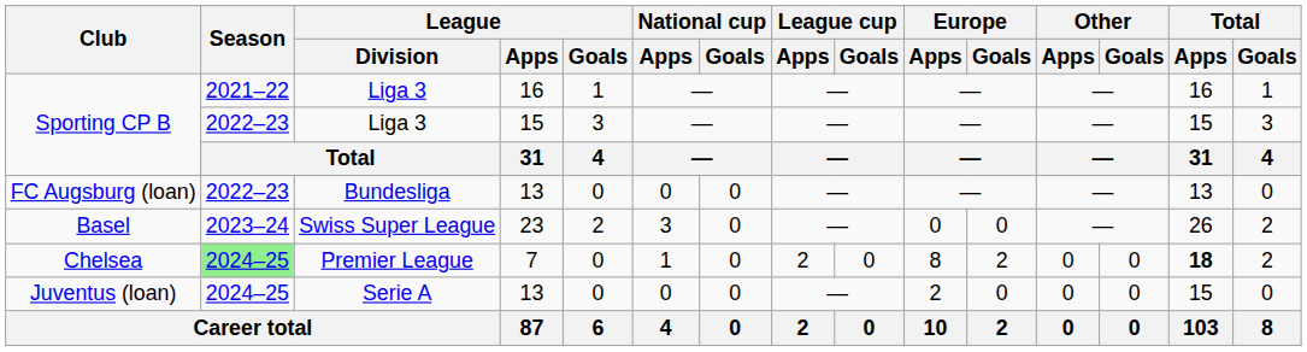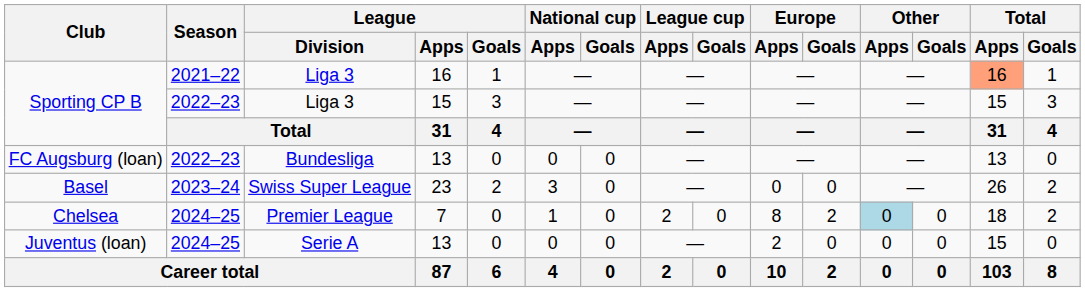Sporting CP B / 16 | Total / Apps: no background -> lightsalmon background
Chelsea | Season: lightgreen background -> no background
Chelsea | Other / Apps: no background -> lightblue background
Chelsea | Total / Apps: bold -> normal
